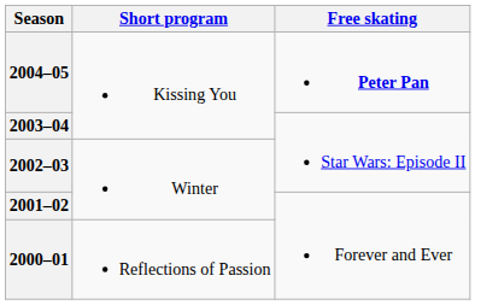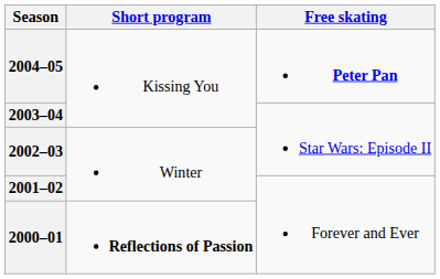2000–01 | Short program: normal -> bold
